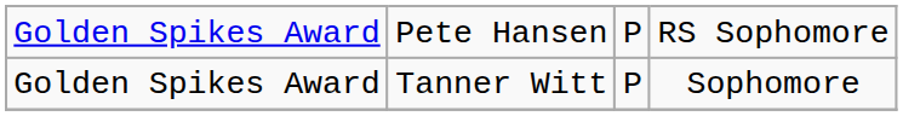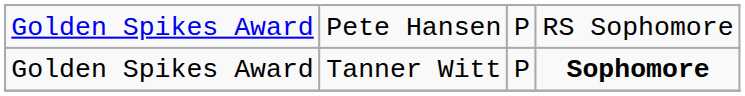Golden Spikes Award / Tanner Witt | column 4: normal -> bold
